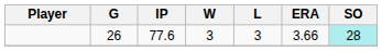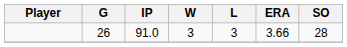row 2 | IP: 77.6 -> 91.0
row 2 | SO: paleturquoise background -> no background
